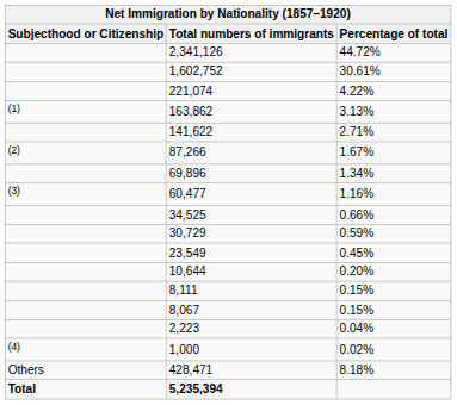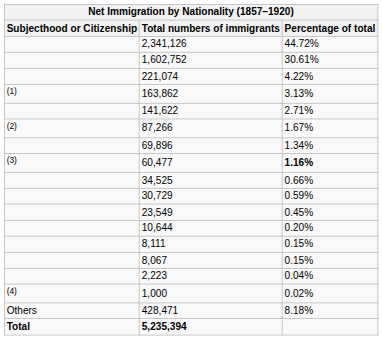60,477 | Percentage of total: normal -> bold
